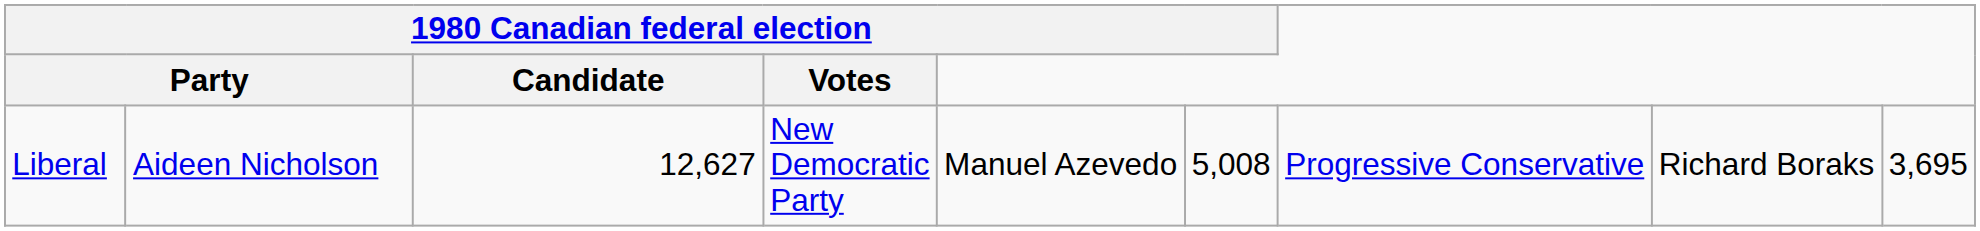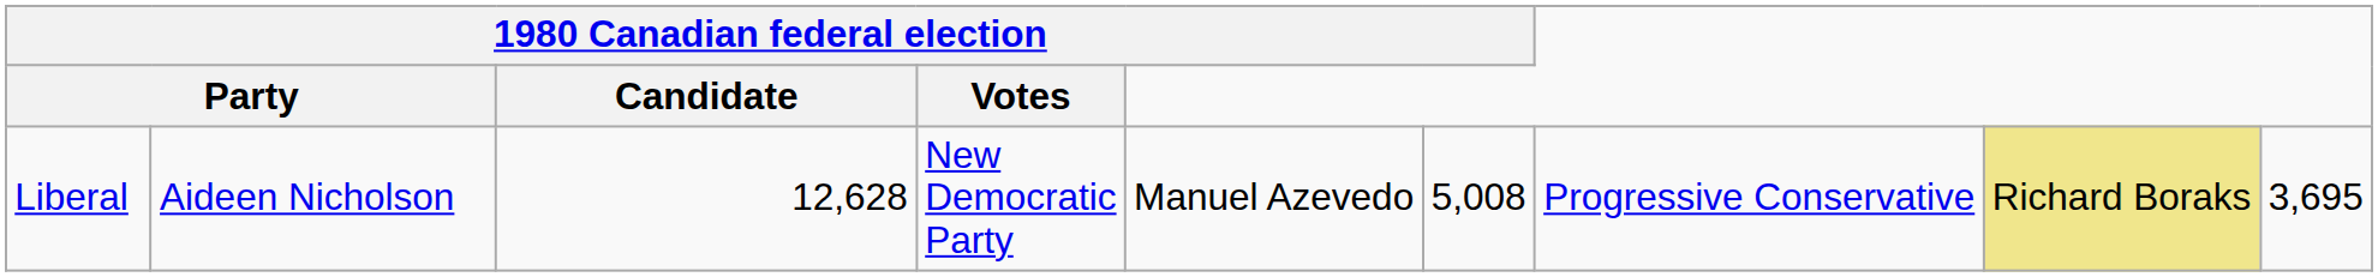Liberal | 1980 Canadian federal election / Candidate: 12,627 -> 12,628
Liberal | column 8: no background -> khaki background
